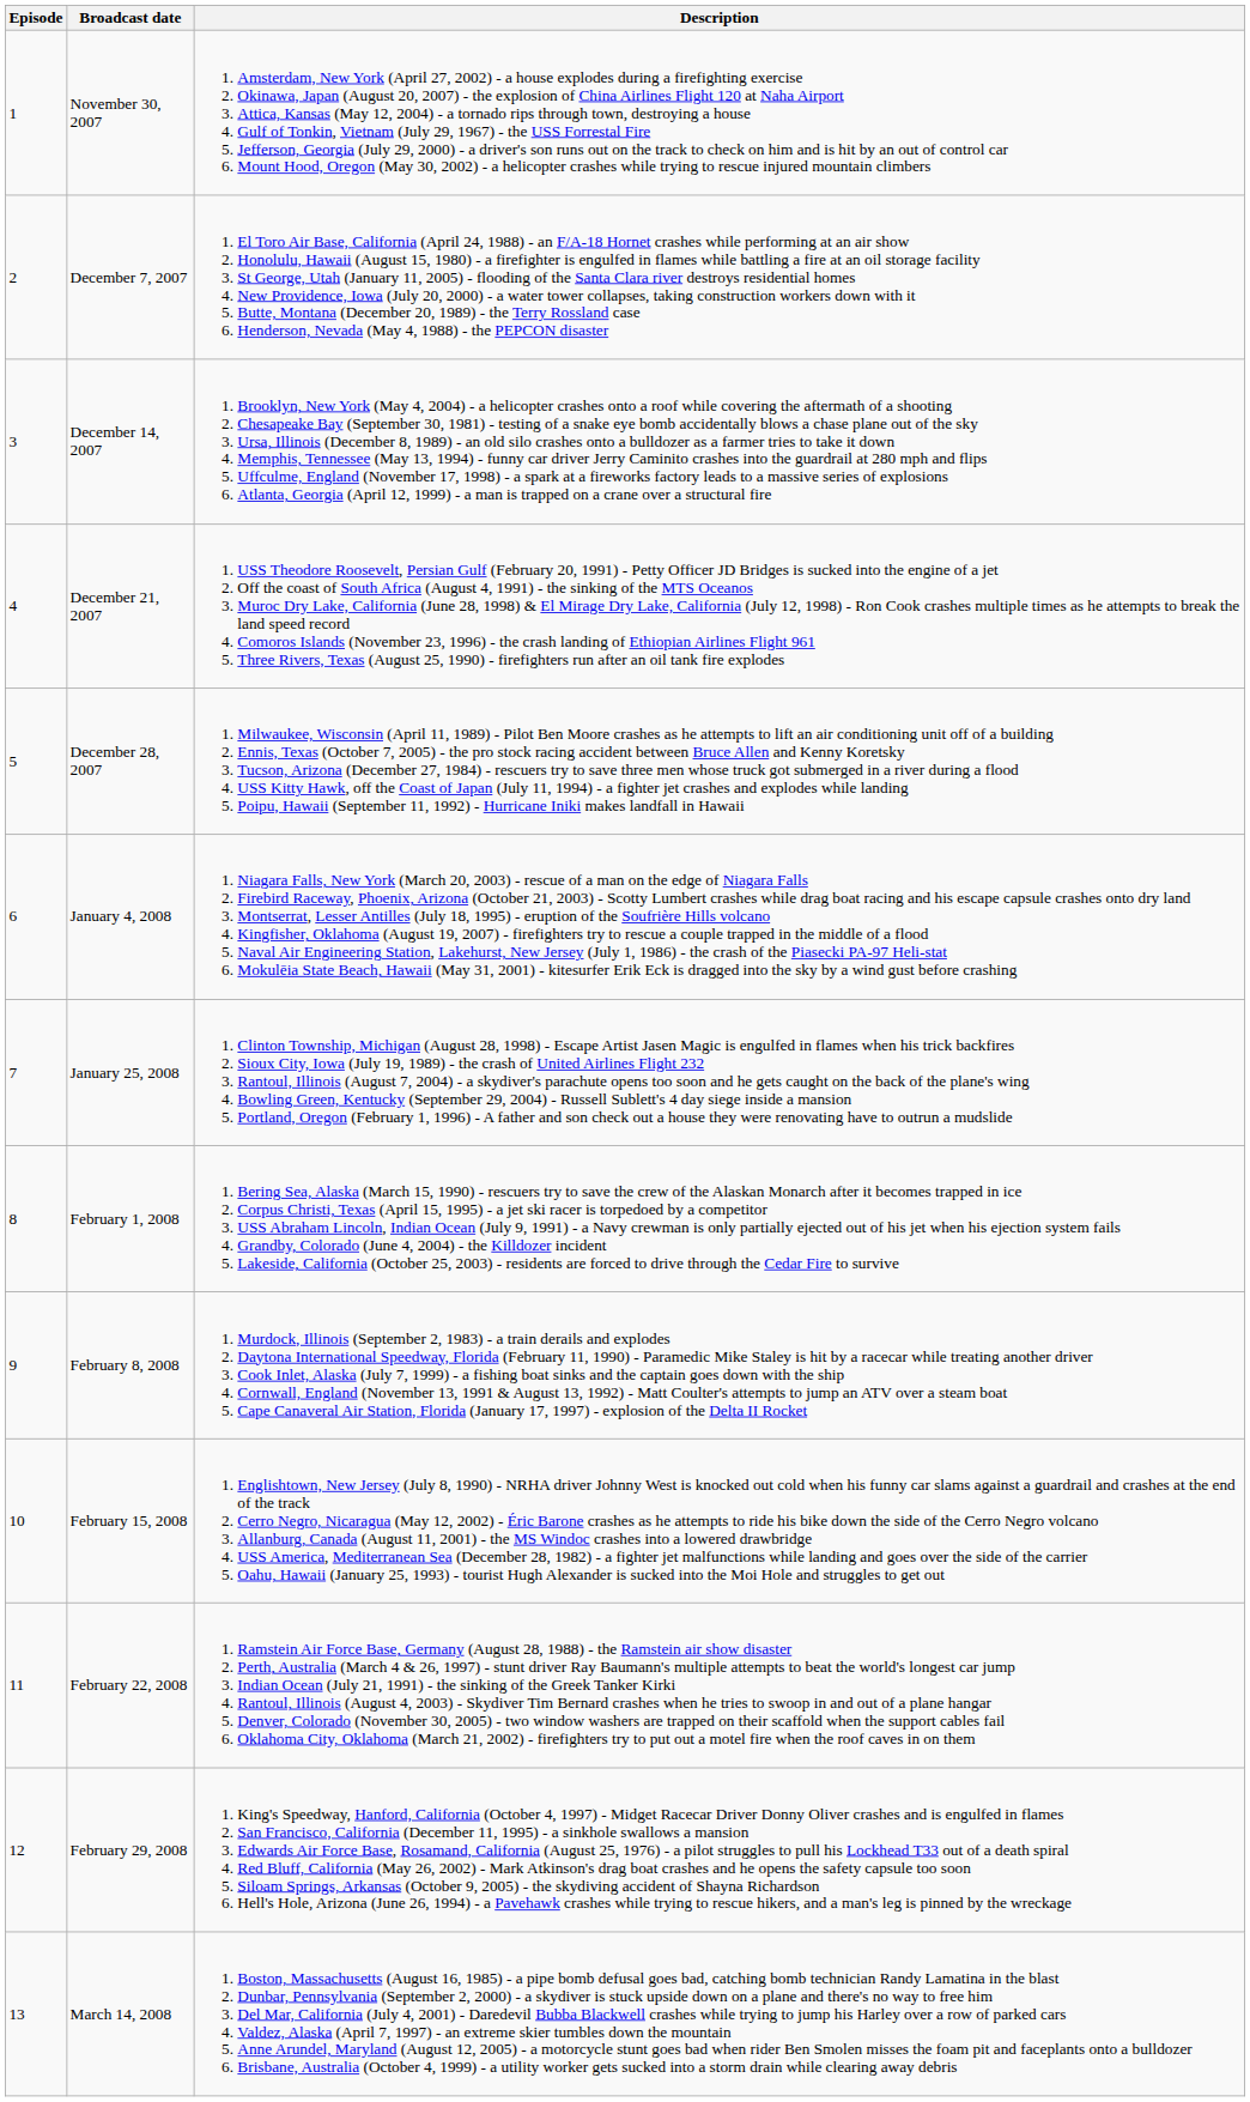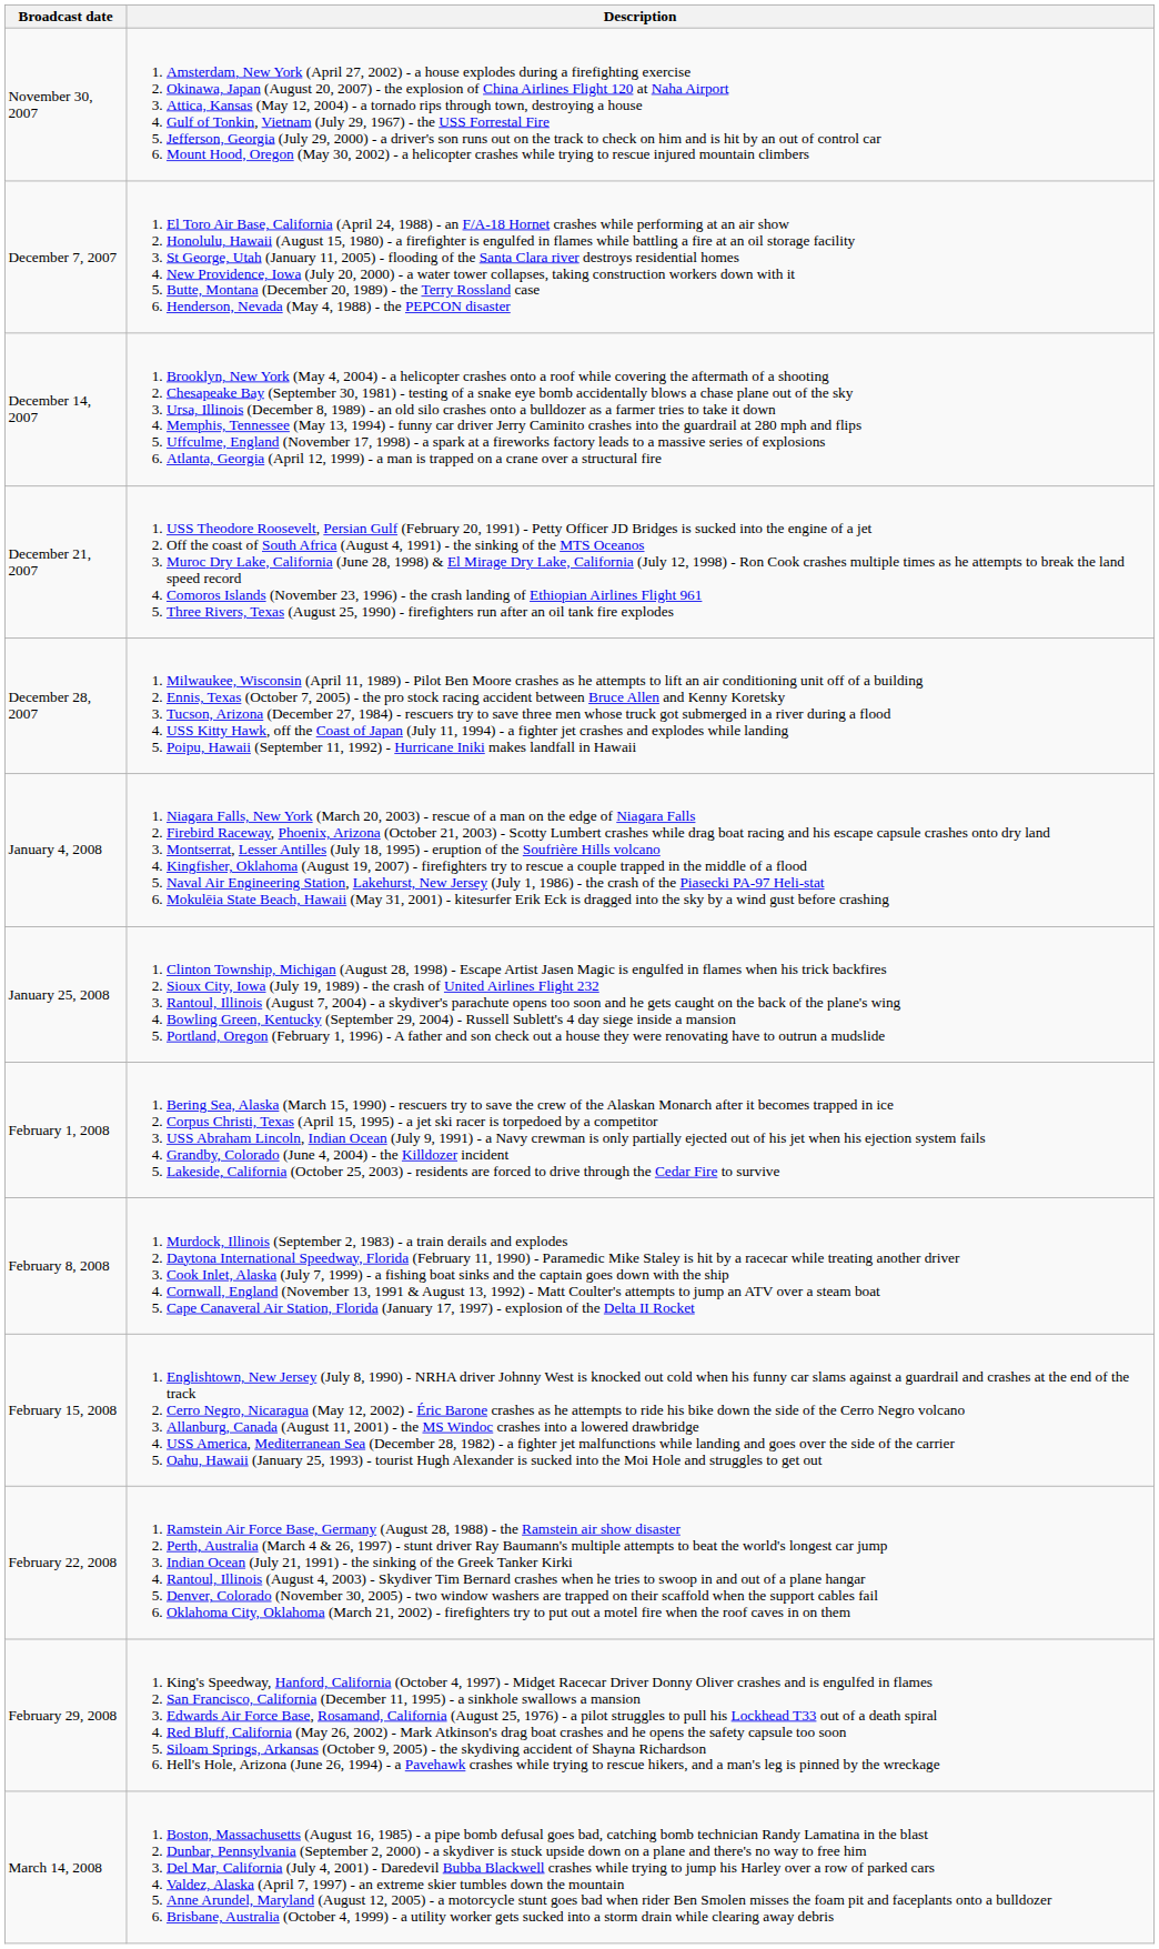- column: Episode | 1 | 2 | 3 | 4 | 5 | 6 | 7 | 8 | 9 | 10 | 11 | 12 | 13
